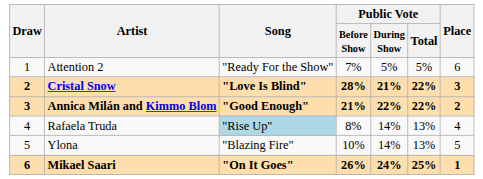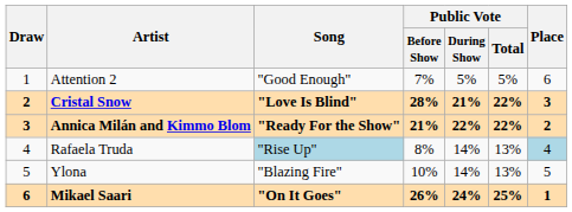Attention 2 | Song: "Ready For the Show" -> "Good Enough"
Annica Milán and Kimmo Blom | Song: "Good Enough" -> "Ready For the Show"
Rafaela Truda | Place: no background -> lightblue background
